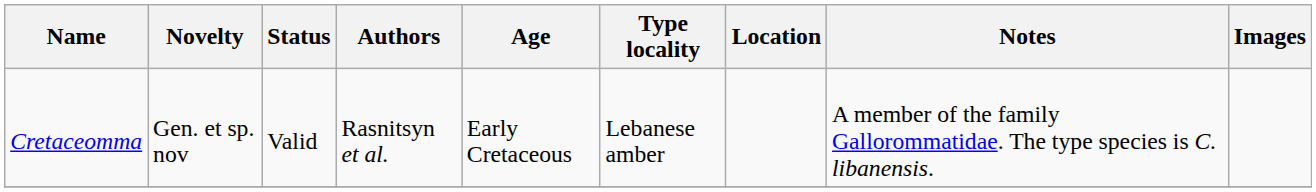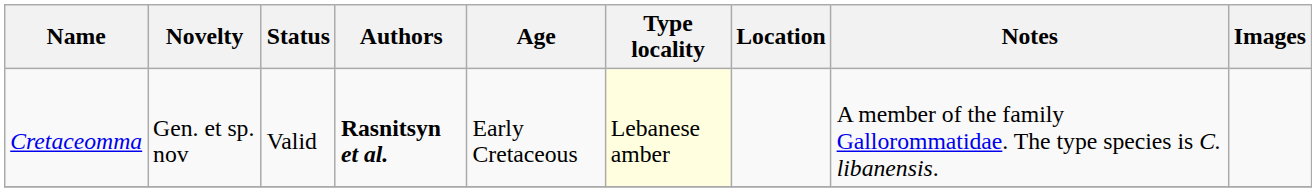Cretaceomma | Authors: normal -> bold
Cretaceomma | Type locality: no background -> lightyellow background
